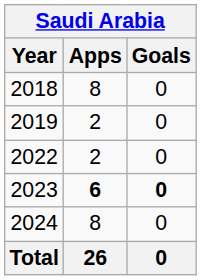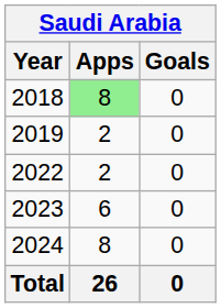2018 | Apps: no background -> lightgreen background
2023 | Apps: bold -> normal
2023 | Goals: bold -> normal
